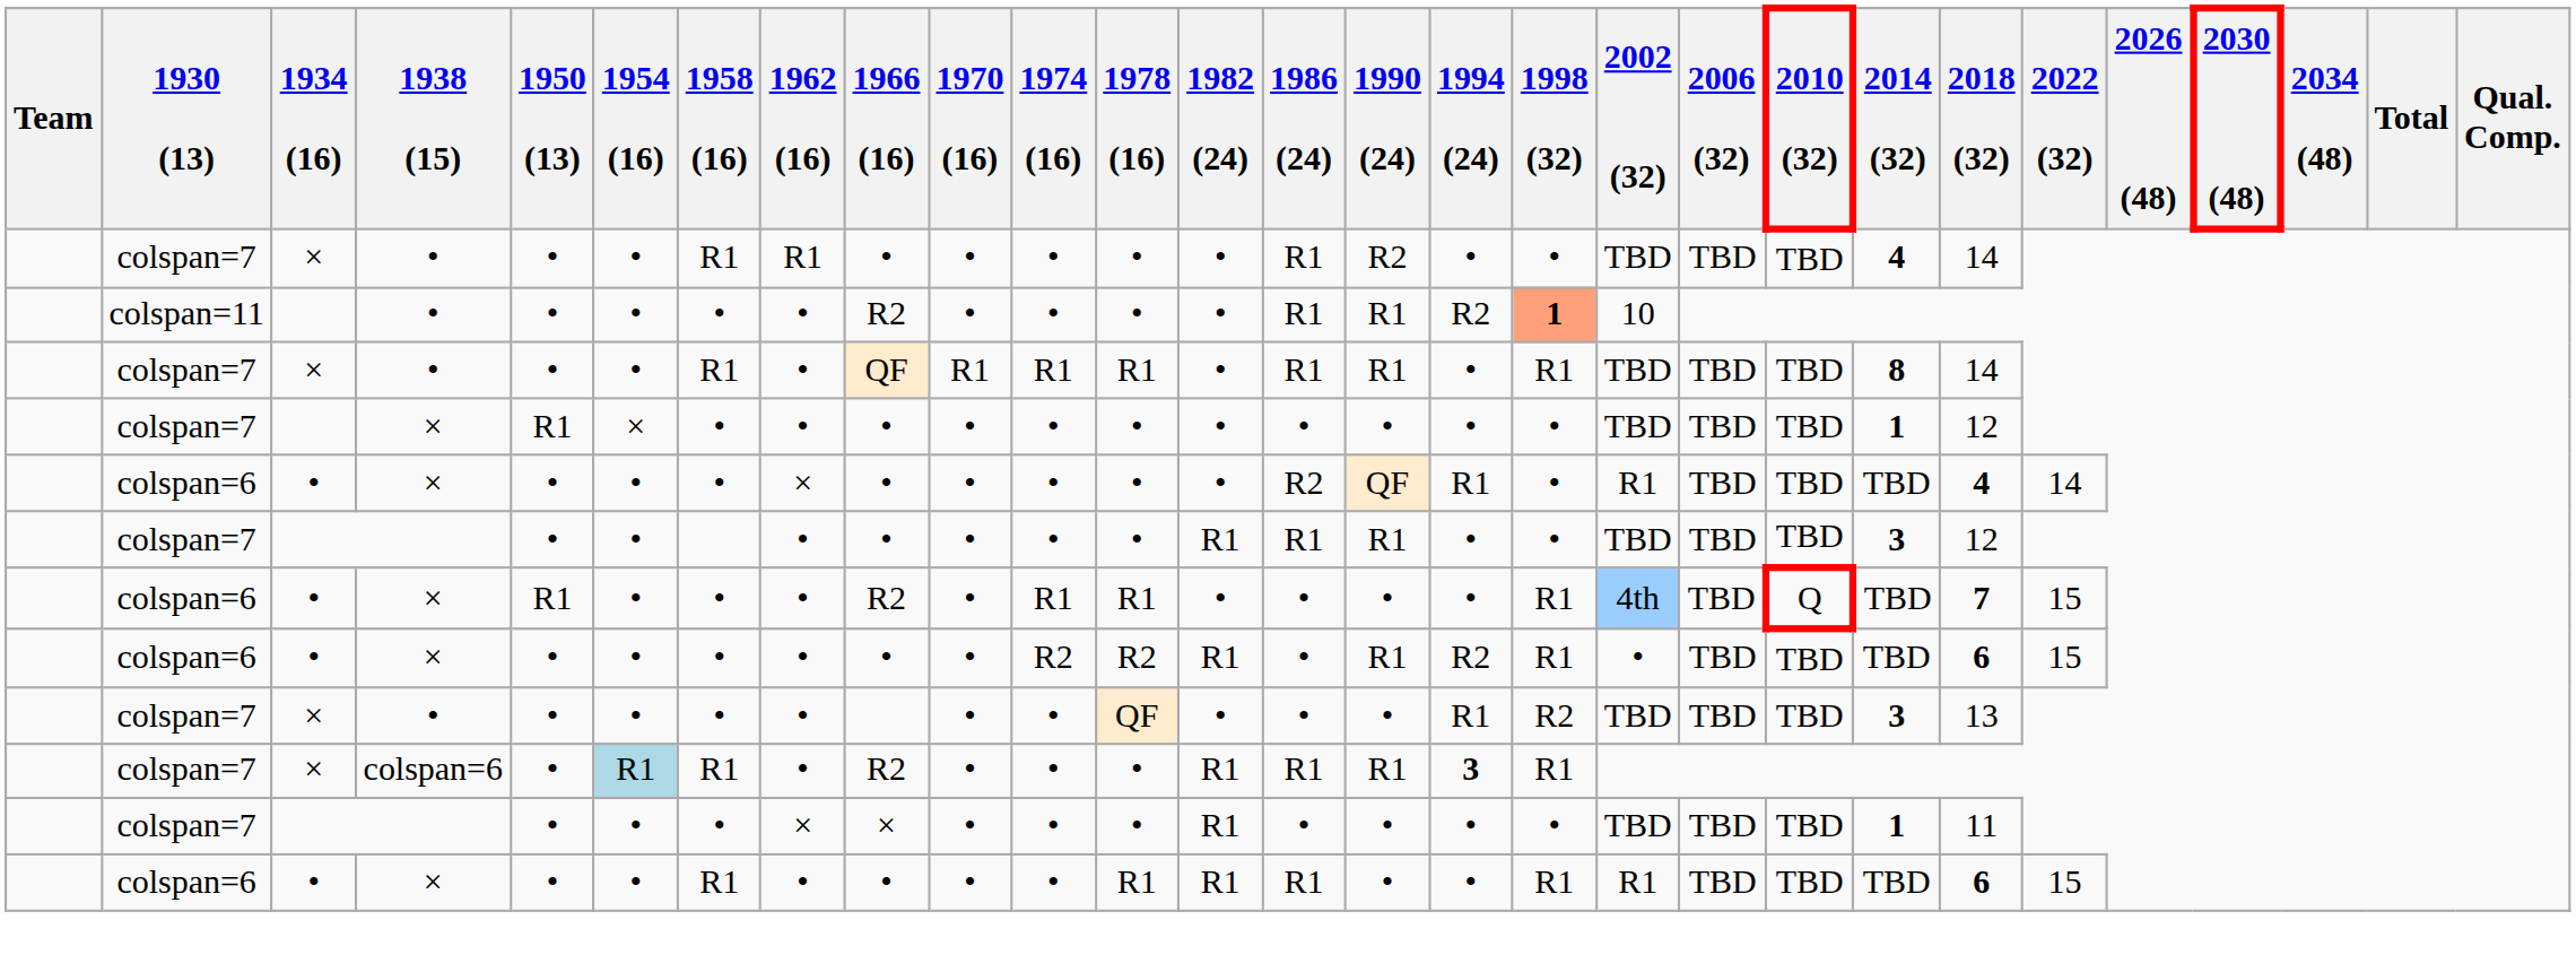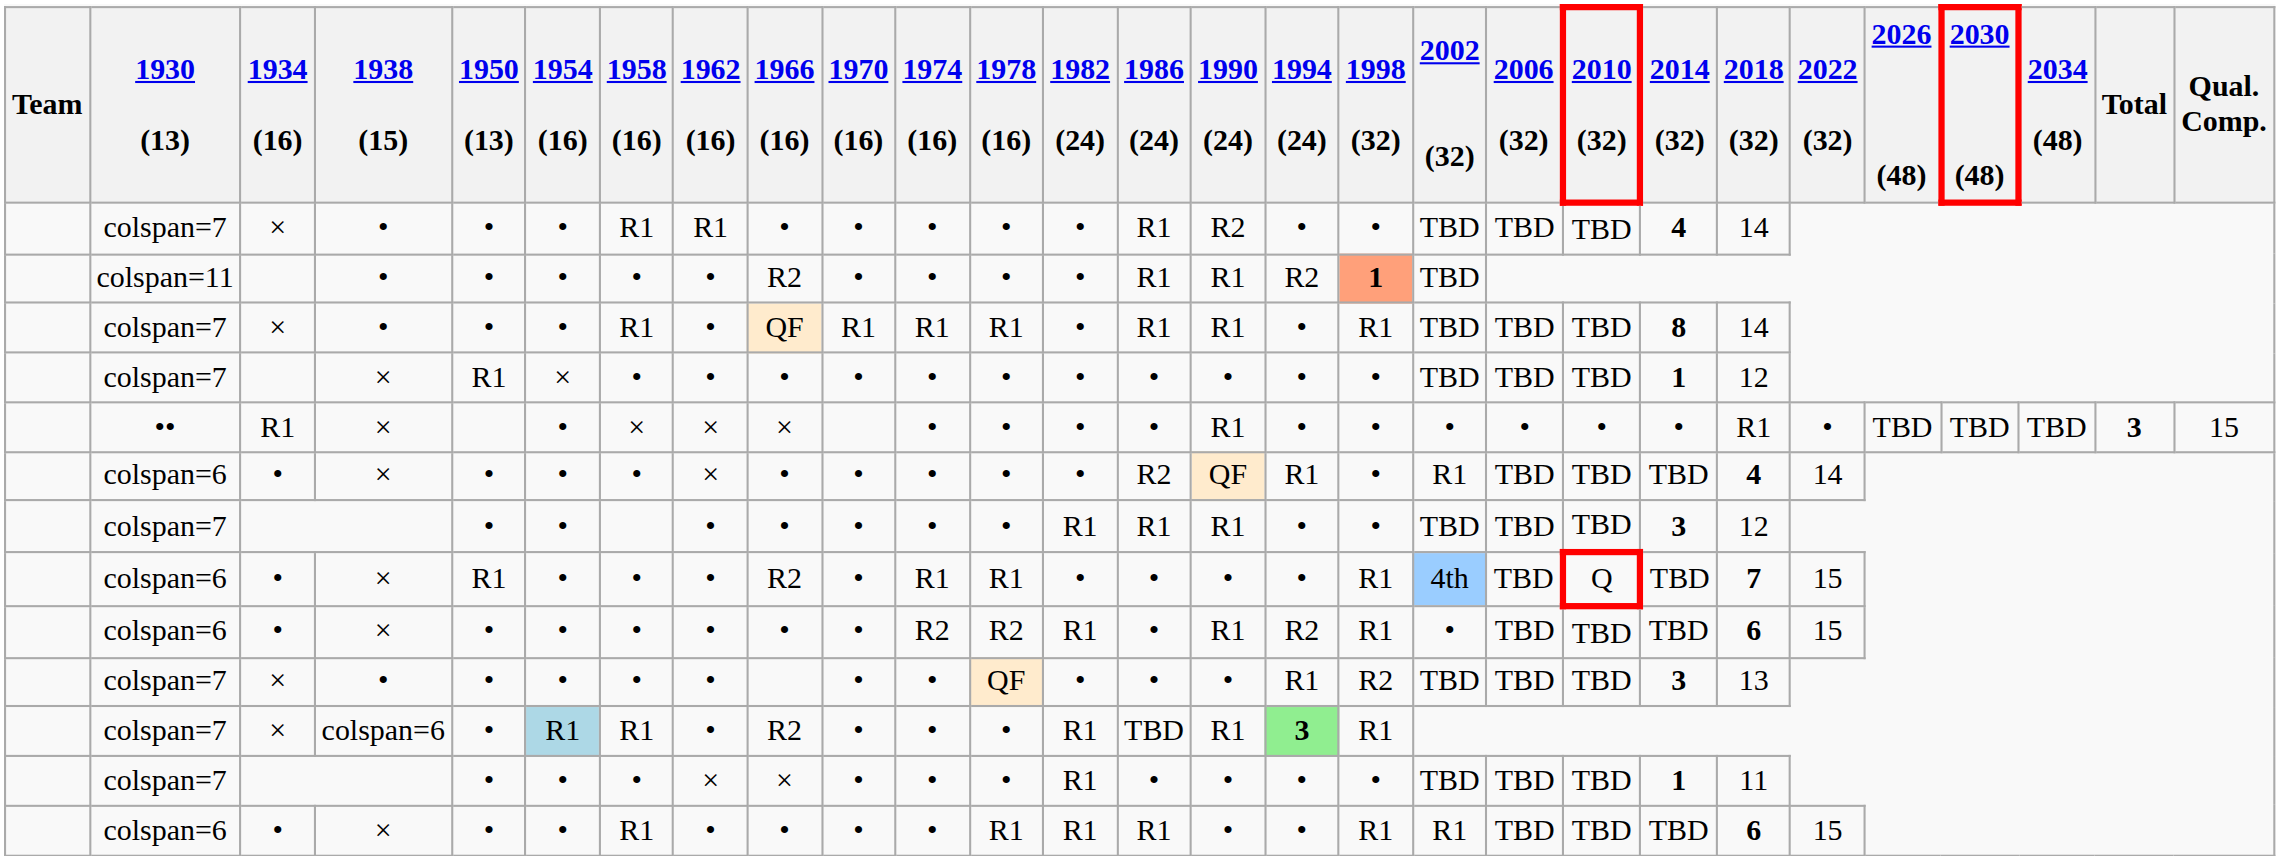colspan=11 | 2002 (32): 10 -> TBD
+ row: •• | R1 | × | • | × | × | × | • | • | • | • | R1 | • | • | • | • | • | • | R1 | • | TBD | TBD | TBD | 3 | 15
colspan=7 / colspan=6 | 1986 (24): R1 -> TBD
colspan=7 / colspan=6 | 1994 (24): no background -> lightgreen background
